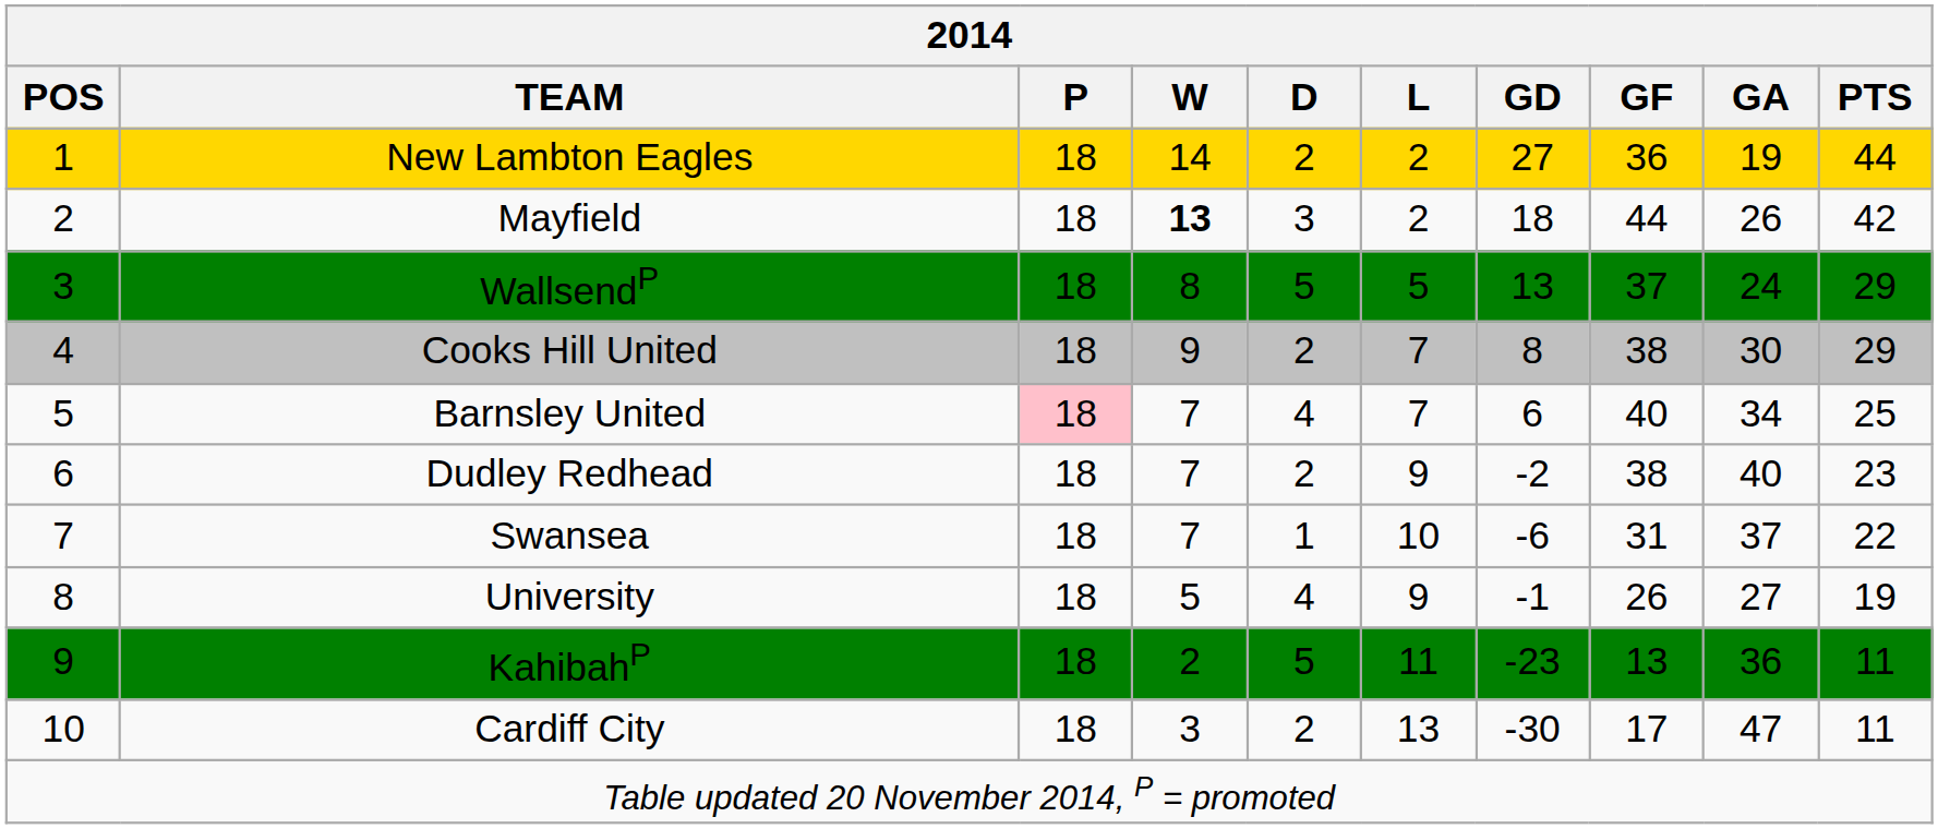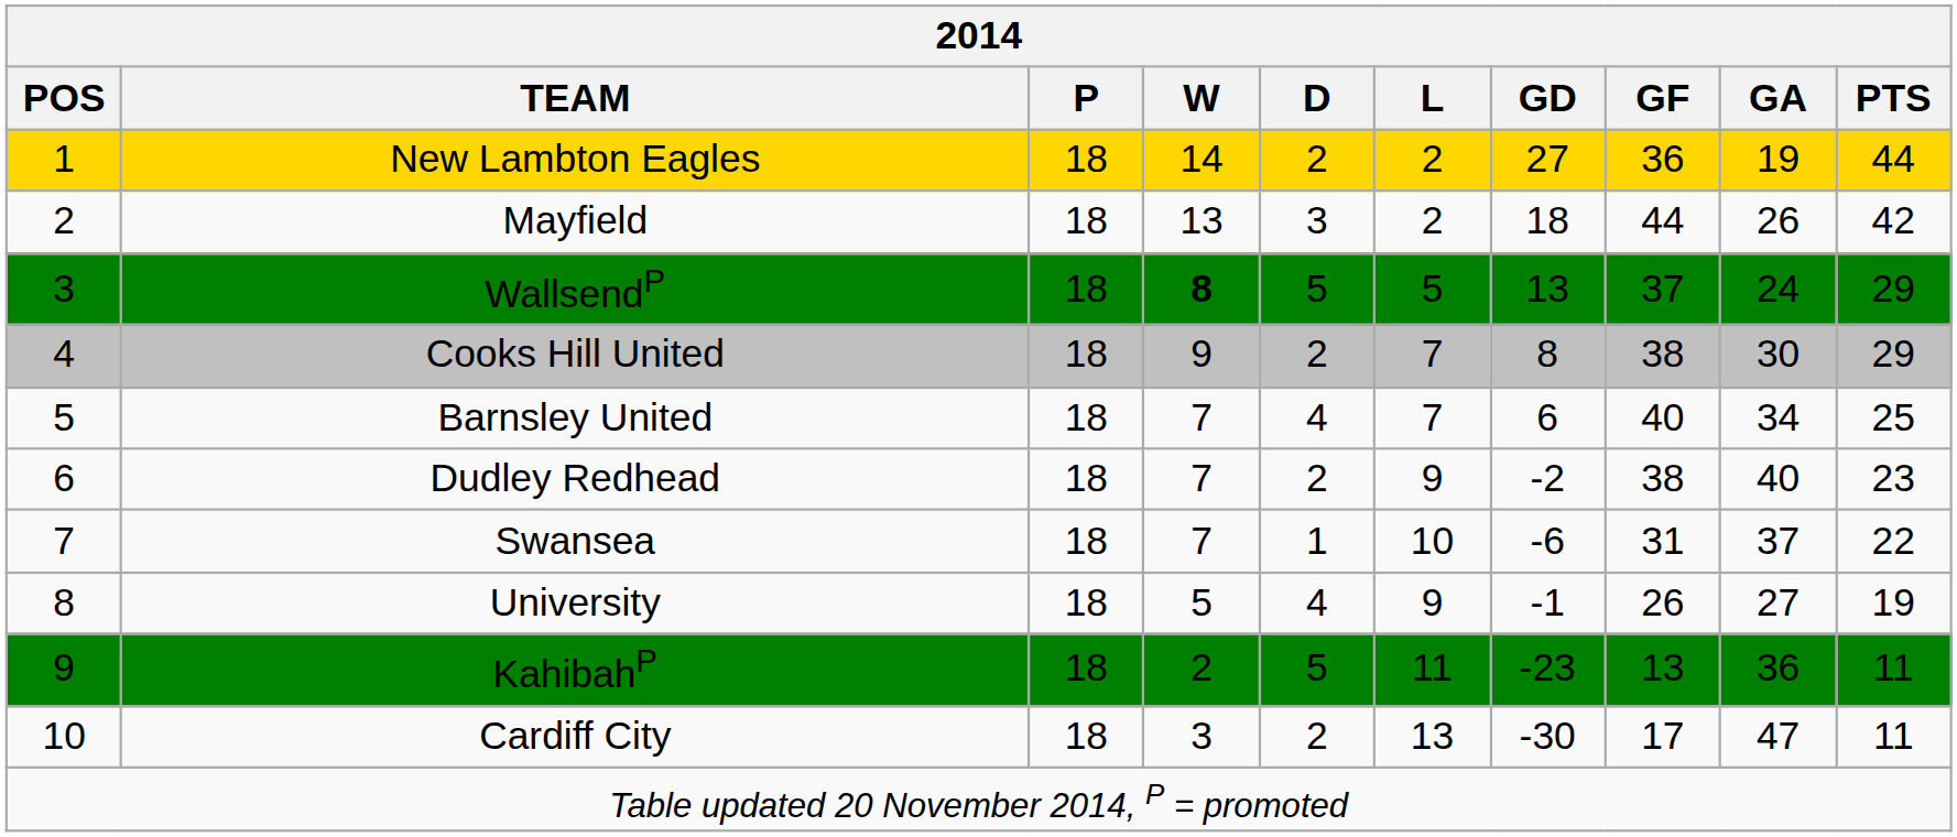Mayfield | W: bold -> normal
WallsendP | W: normal -> bold
Barnsley United | P: pink background -> no background
